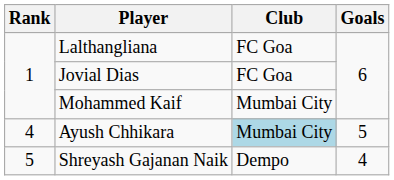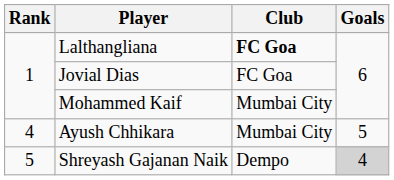Lalthangliana | Club: normal -> bold
Ayush Chhikara | Club: lightblue background -> no background
Shreyash Gajanan Naik | Goals: no background -> lightgrey background
